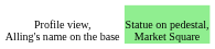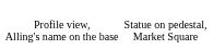Profile view, Alling's name on the base | column 2: lightgreen background -> no background
